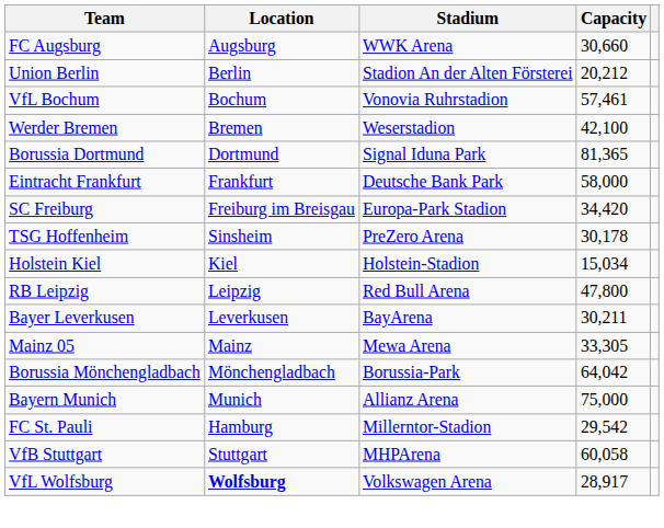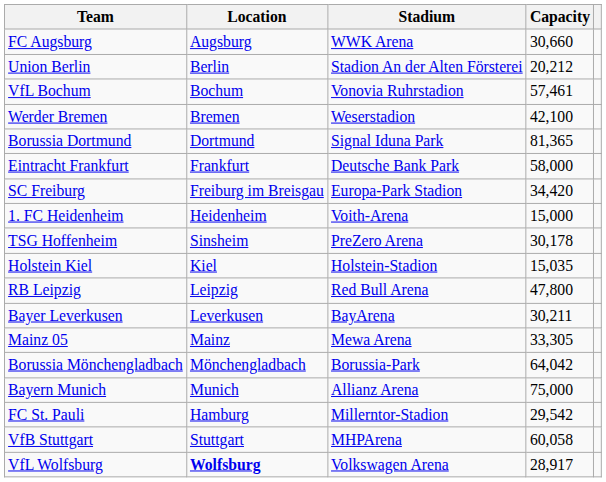+ row: 1. FC Heidenheim | Heidenheim | Voith-Arena | 15,000
Holstein Kiel | Capacity: 15,034 -> 15,035
